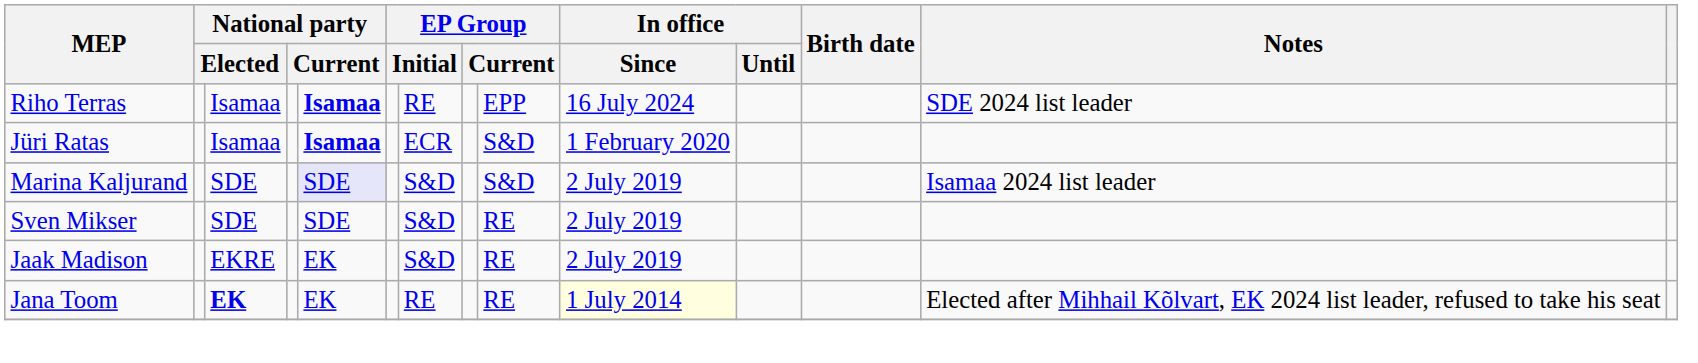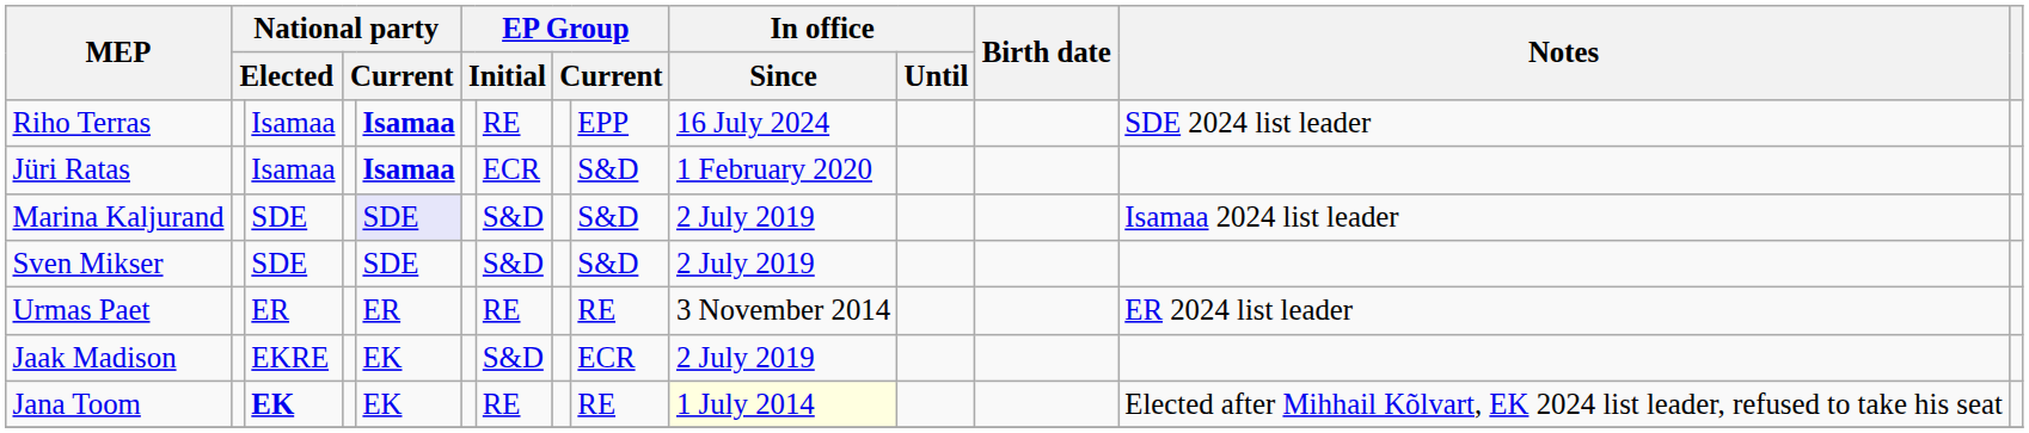Sven Mikser | column 9: RE -> S&D
+ row: Urmas Paet | ER | ER | RE | RE | 3 November 2014 | ER 2024 list leader
Jaak Madison | column 9: RE -> ECR
